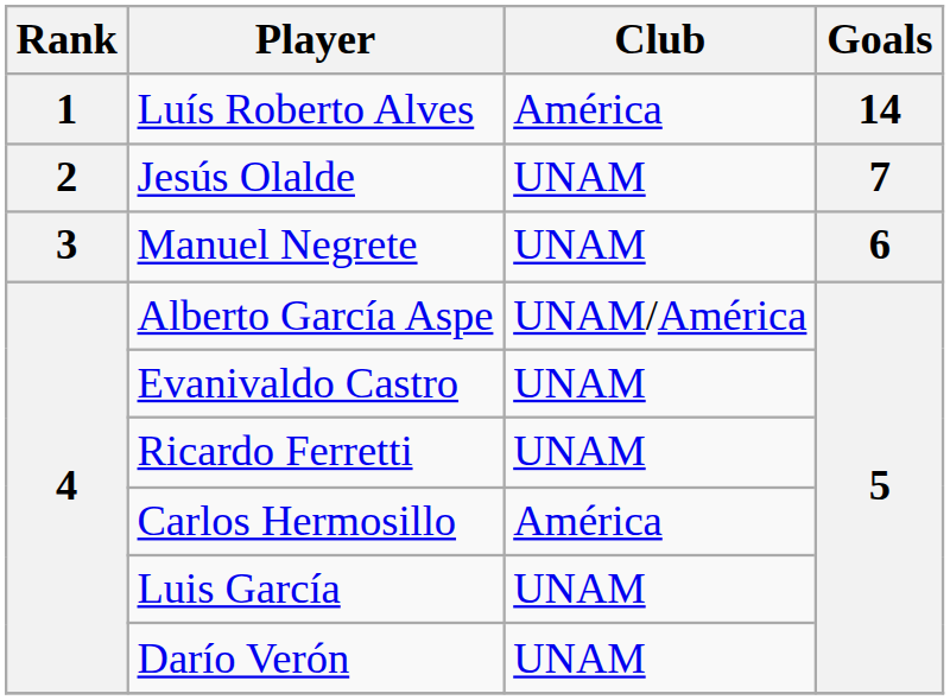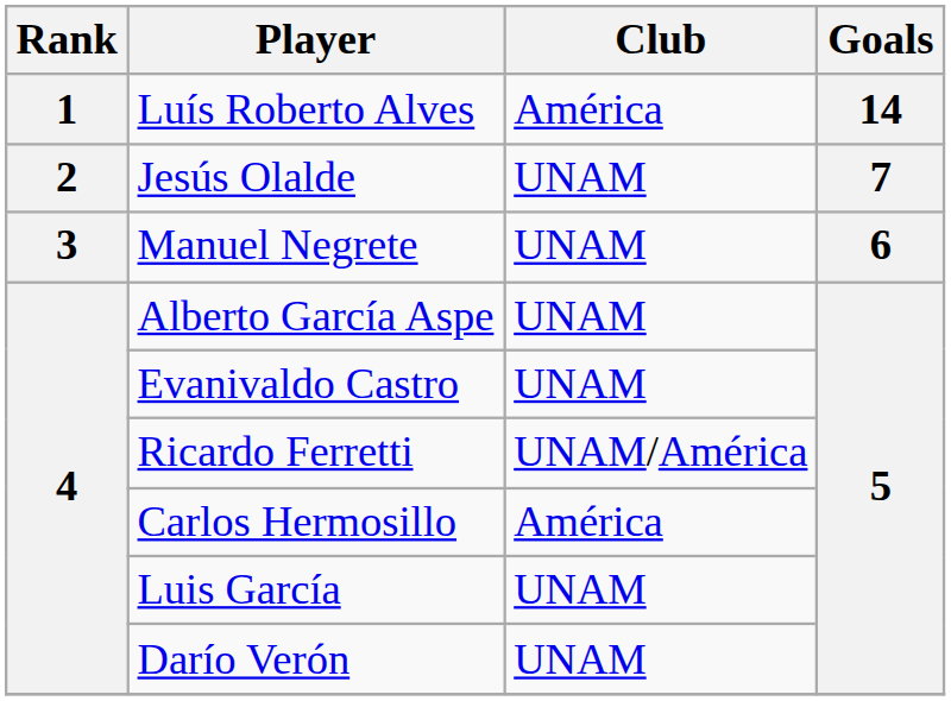Alberto García Aspe | Club: UNAM/América -> UNAM
Ricardo Ferretti | Club: UNAM -> UNAM/América
